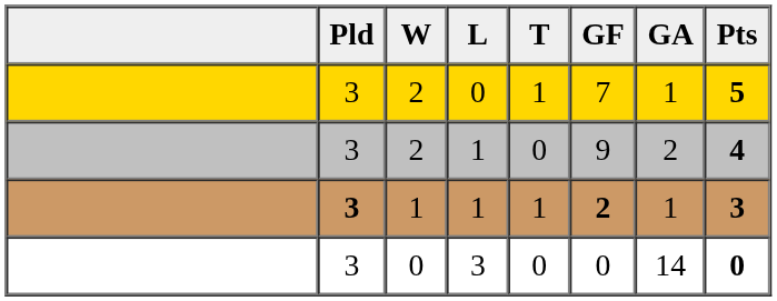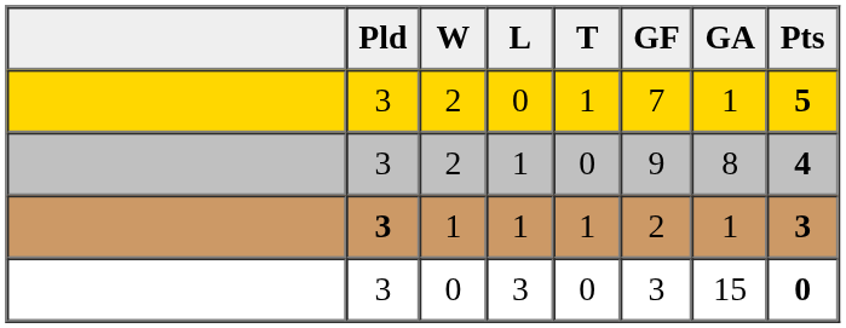row 3 | GA: 2 -> 8
row 4 | GF: bold -> normal
row 5 | GF: 0 -> 3
row 5 | GA: 14 -> 15
